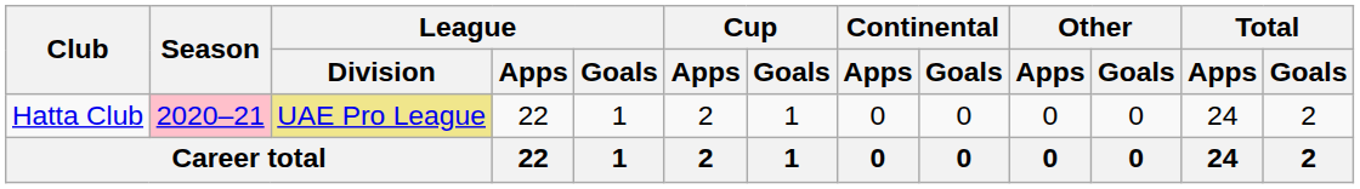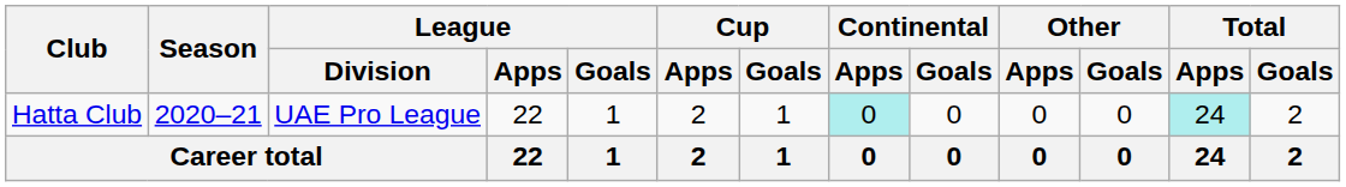Hatta Club | Season: pink background -> no background
Hatta Club | League / Division: khaki background -> no background
Hatta Club | Continental / Apps: no background -> paleturquoise background
Hatta Club | Total / Apps: no background -> paleturquoise background
